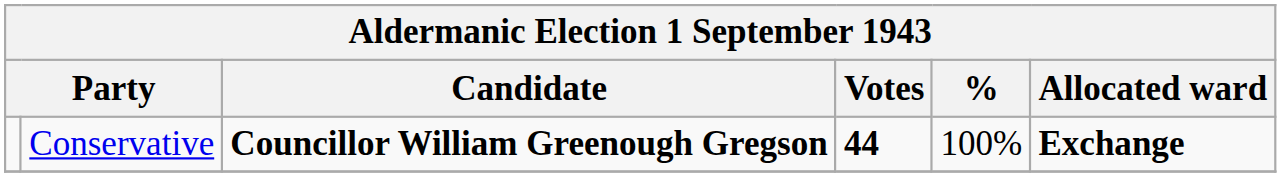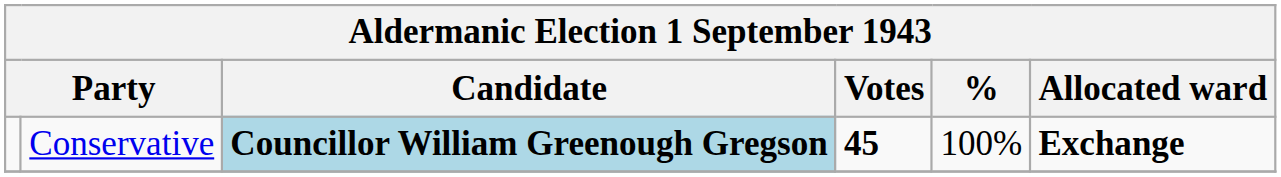Conservative | Candidate: no background -> lightblue background
Conservative | Votes: 44 -> 45
